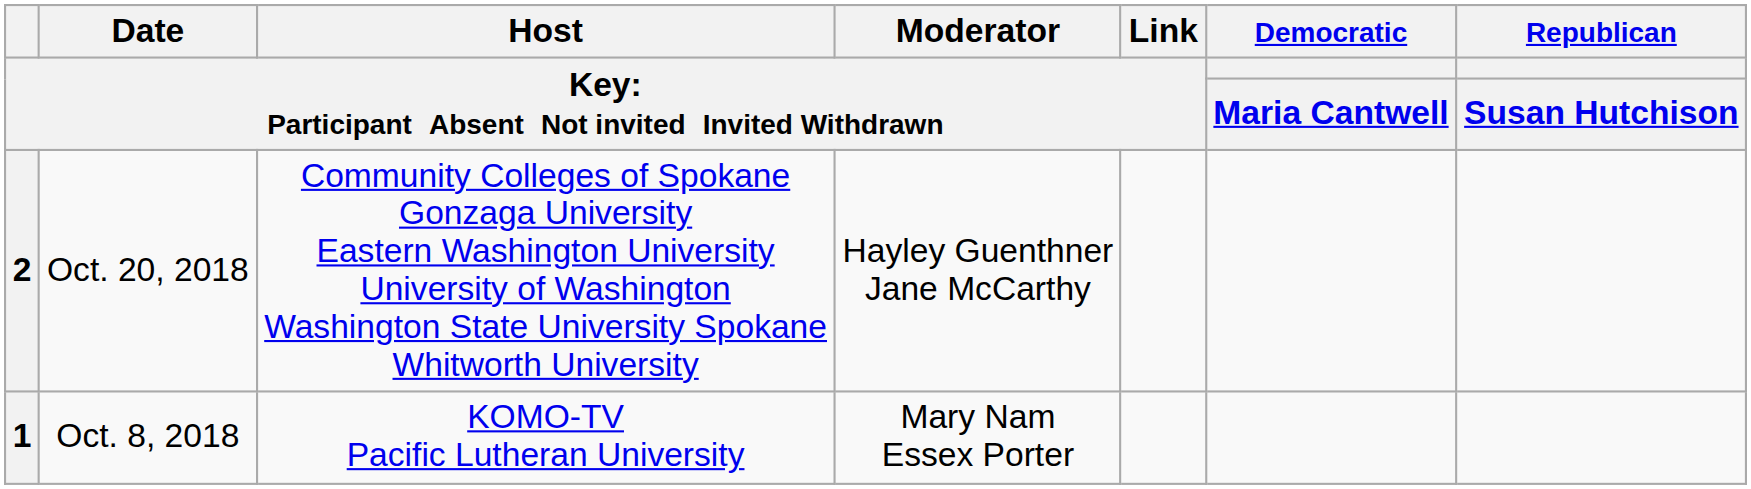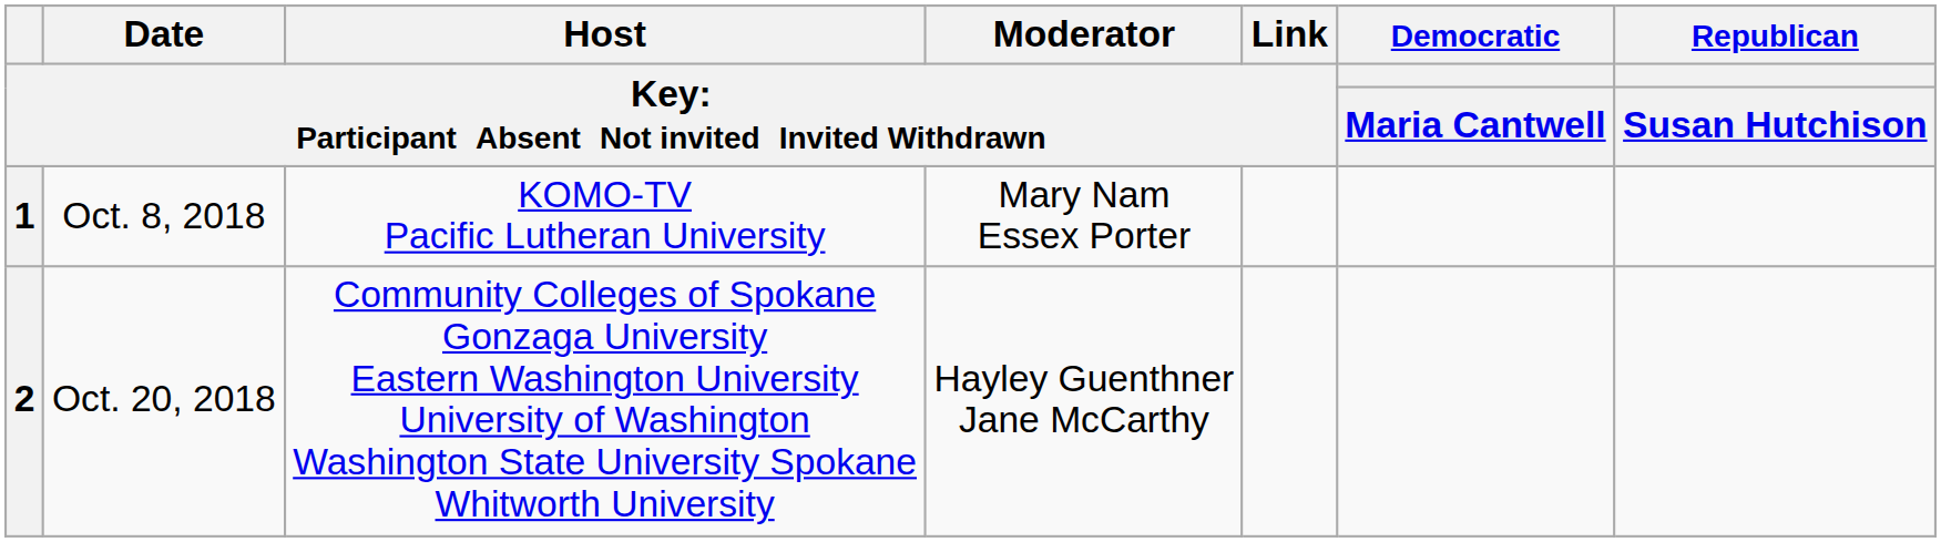rows swapped: 1 <-> 2
